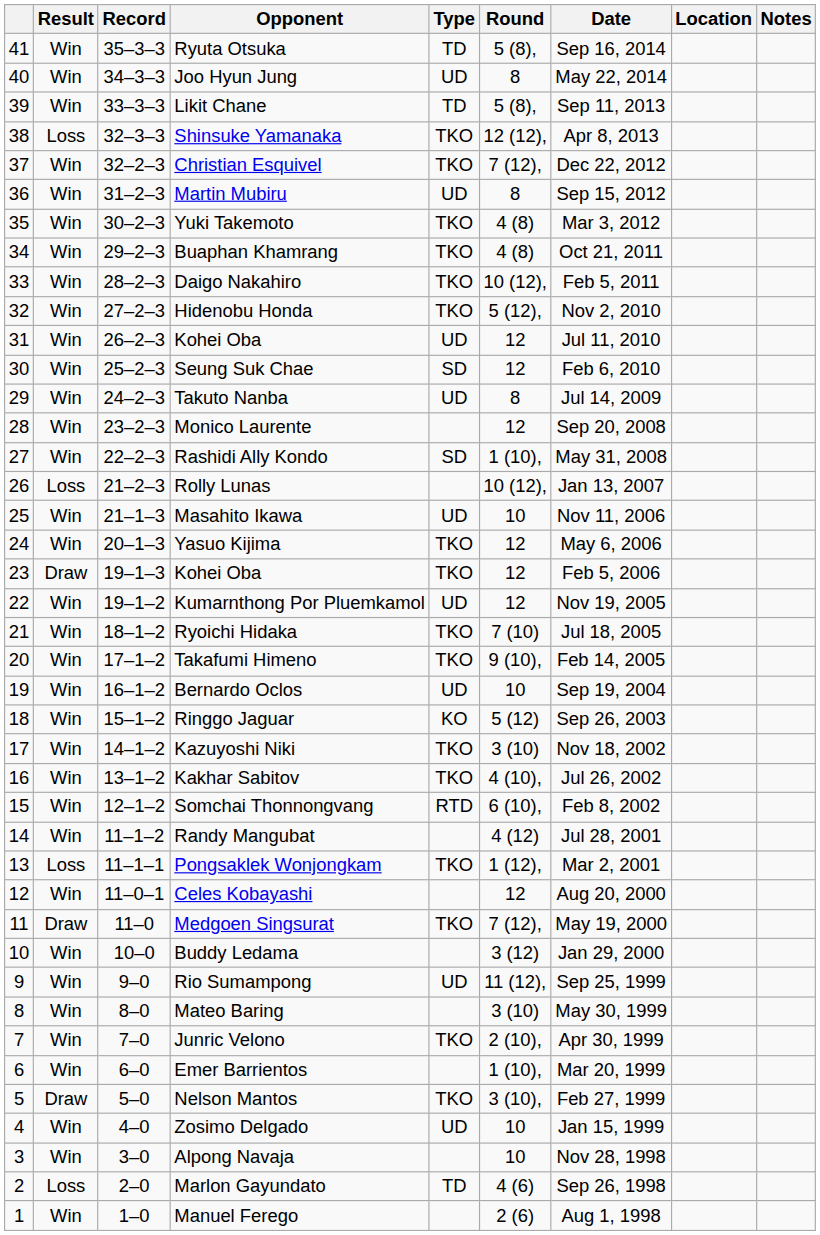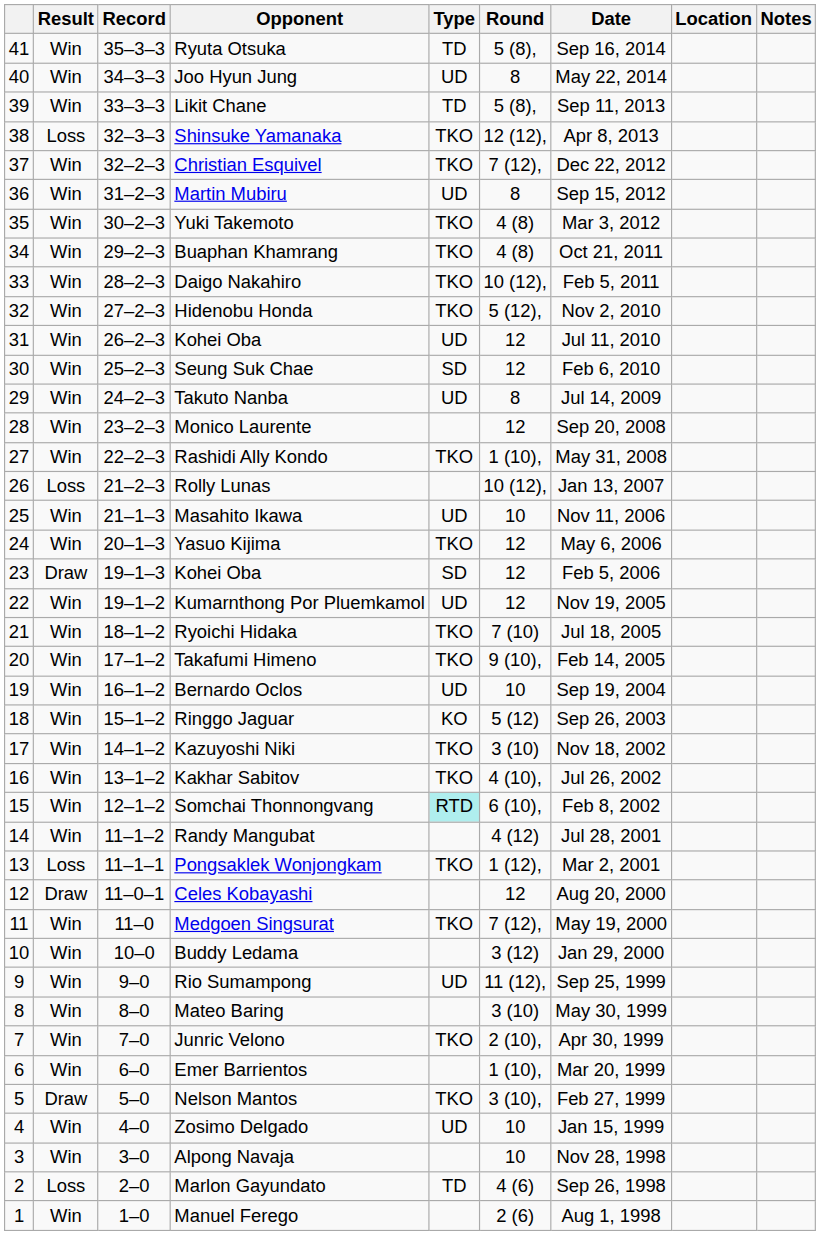Rashidi Ally Kondo | Type: SD -> TKO
23 / Kohei Oba | Type: TKO -> SD
Somchai Thonnongvang | Type: no background -> paleturquoise background
Celes Kobayashi | Result: Win -> Draw
Medgoen Singsurat | Result: Draw -> Win
